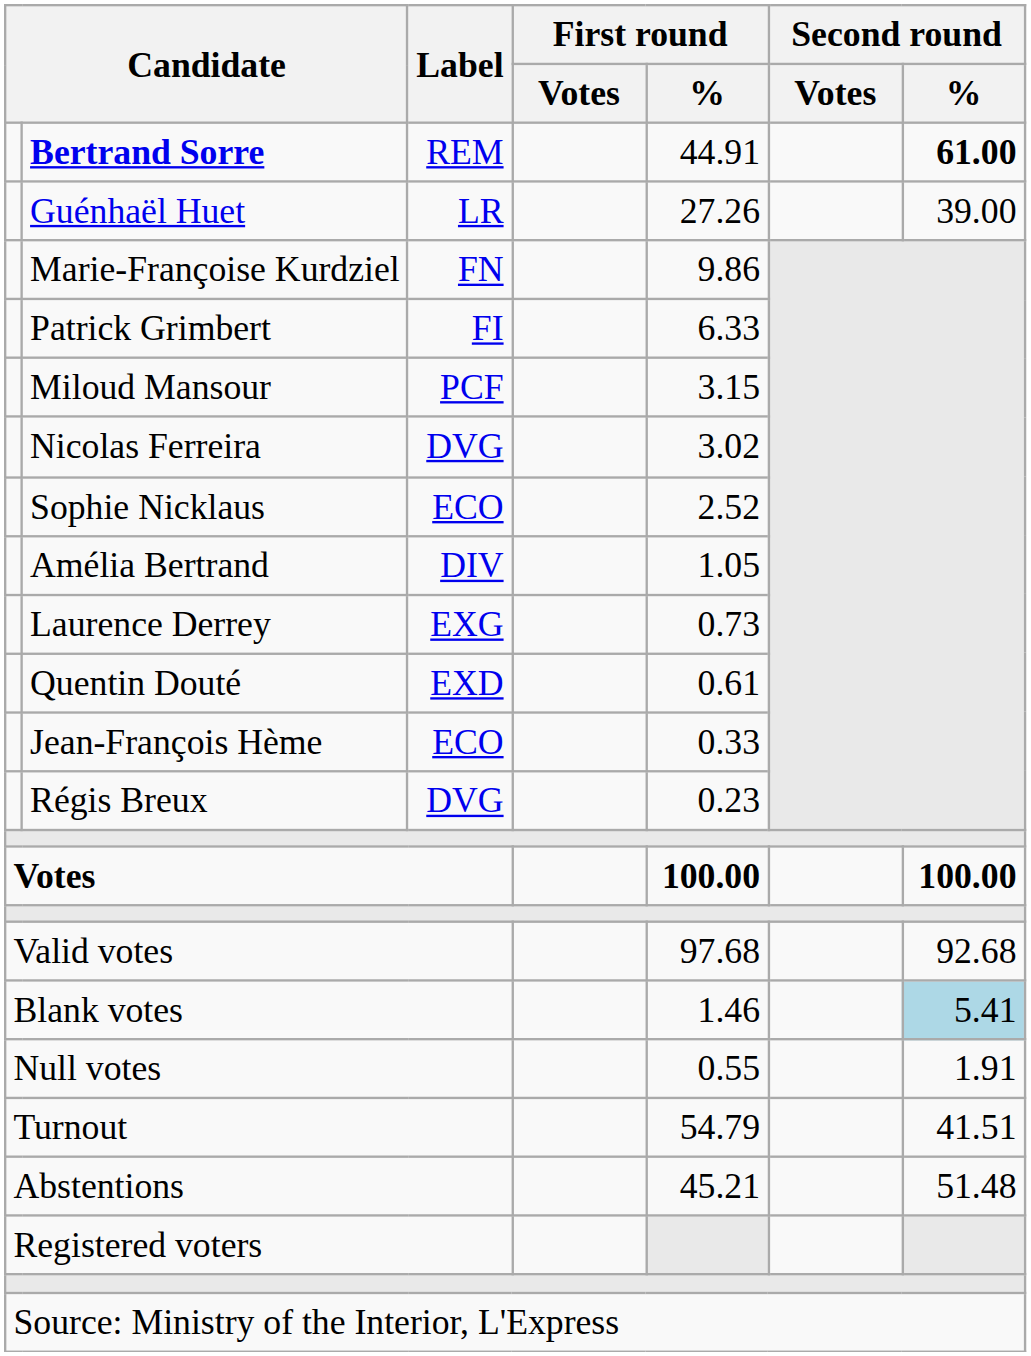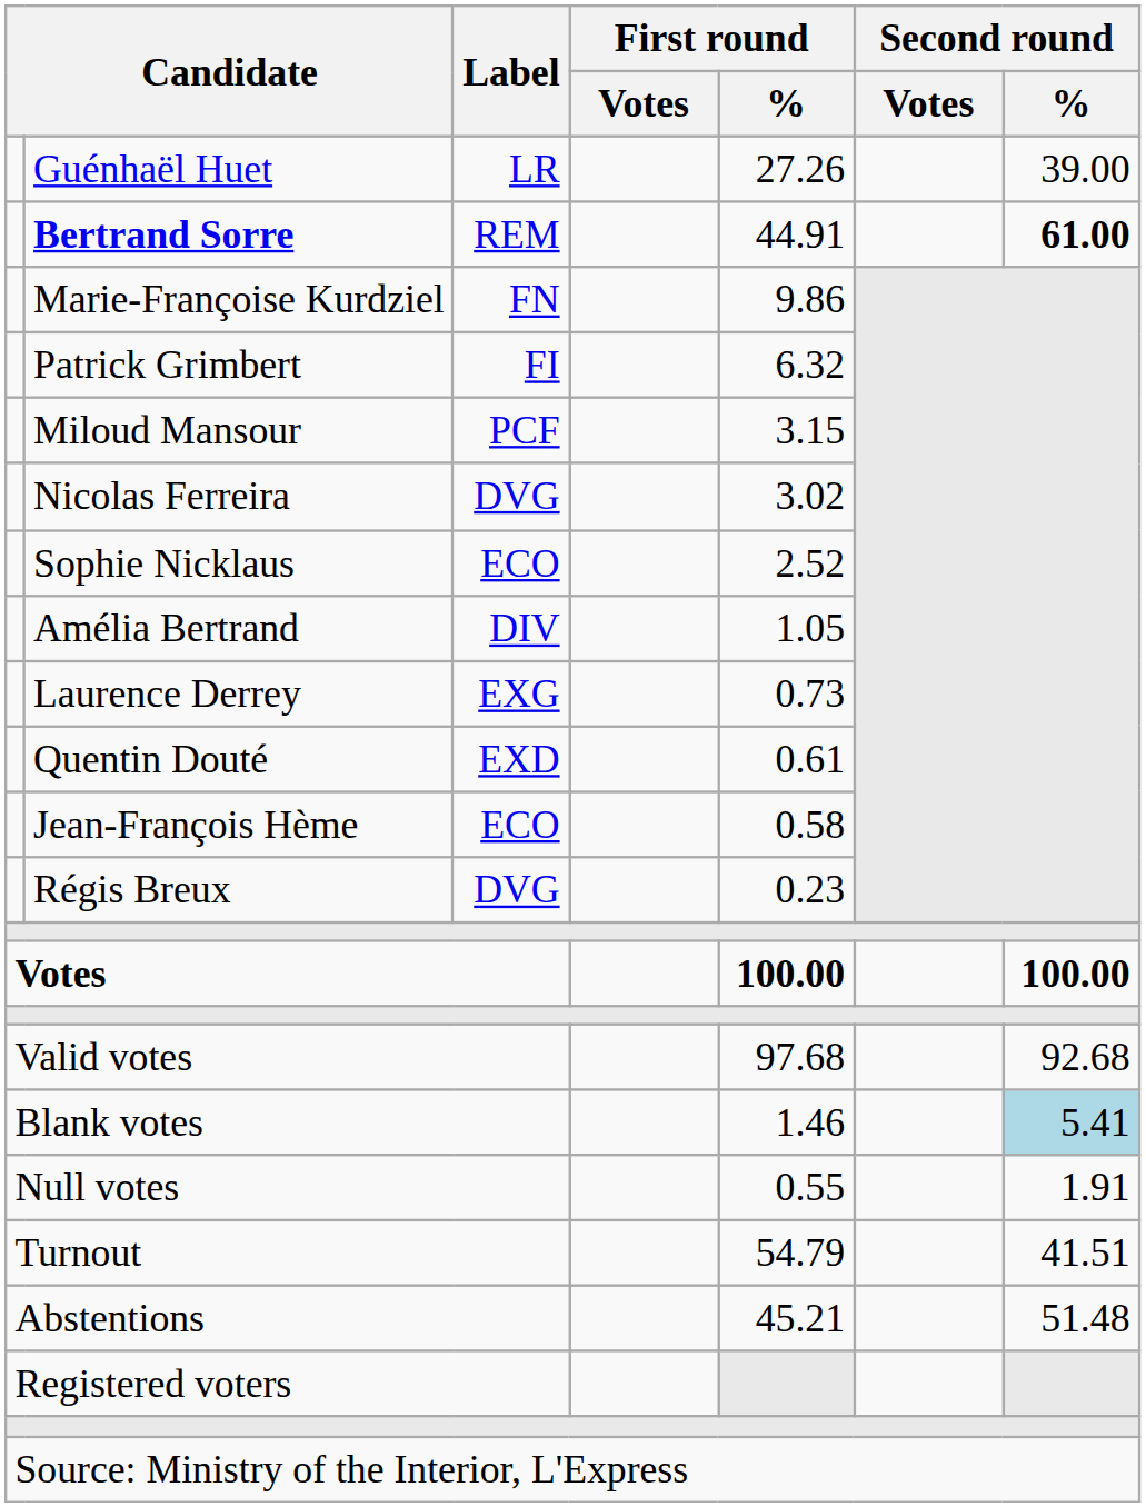rows swapped: Bertrand Sorre <-> Guénhaël Huet
Patrick Grimbert | First round / %: 6.33 -> 6.32
Jean-François Hème | First round / %: 0.33 -> 0.58
